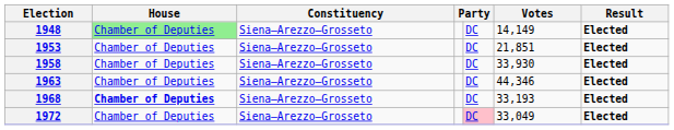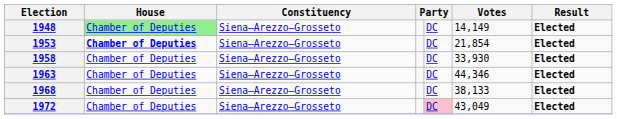1953 | House: normal -> bold
1953 | Votes: 21,851 -> 21,854
1968 | House: bold -> normal
1968 | Votes: 33,193 -> 38,133
1972 | Votes: 33,049 -> 43,049
